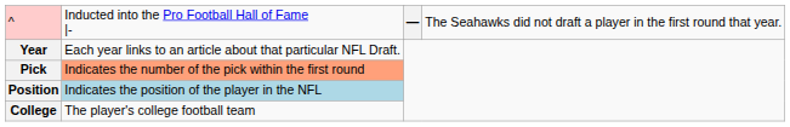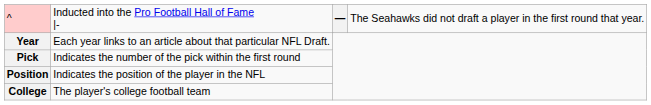Pick | column 2: lightsalmon background -> no background
Position | column 2: lightblue background -> no background
